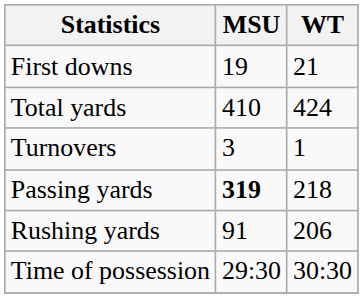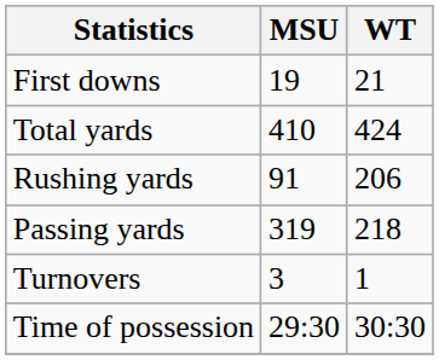rows swapped: Rushing yards <-> Turnovers
Passing yards | MSU: bold -> normal
